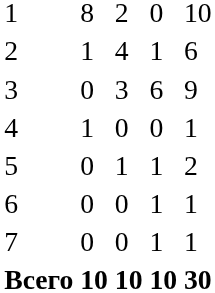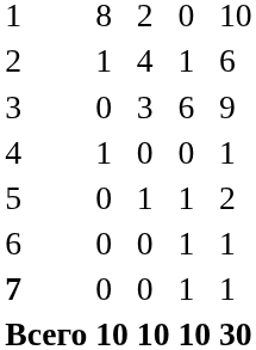7 | column 1: normal -> bold
